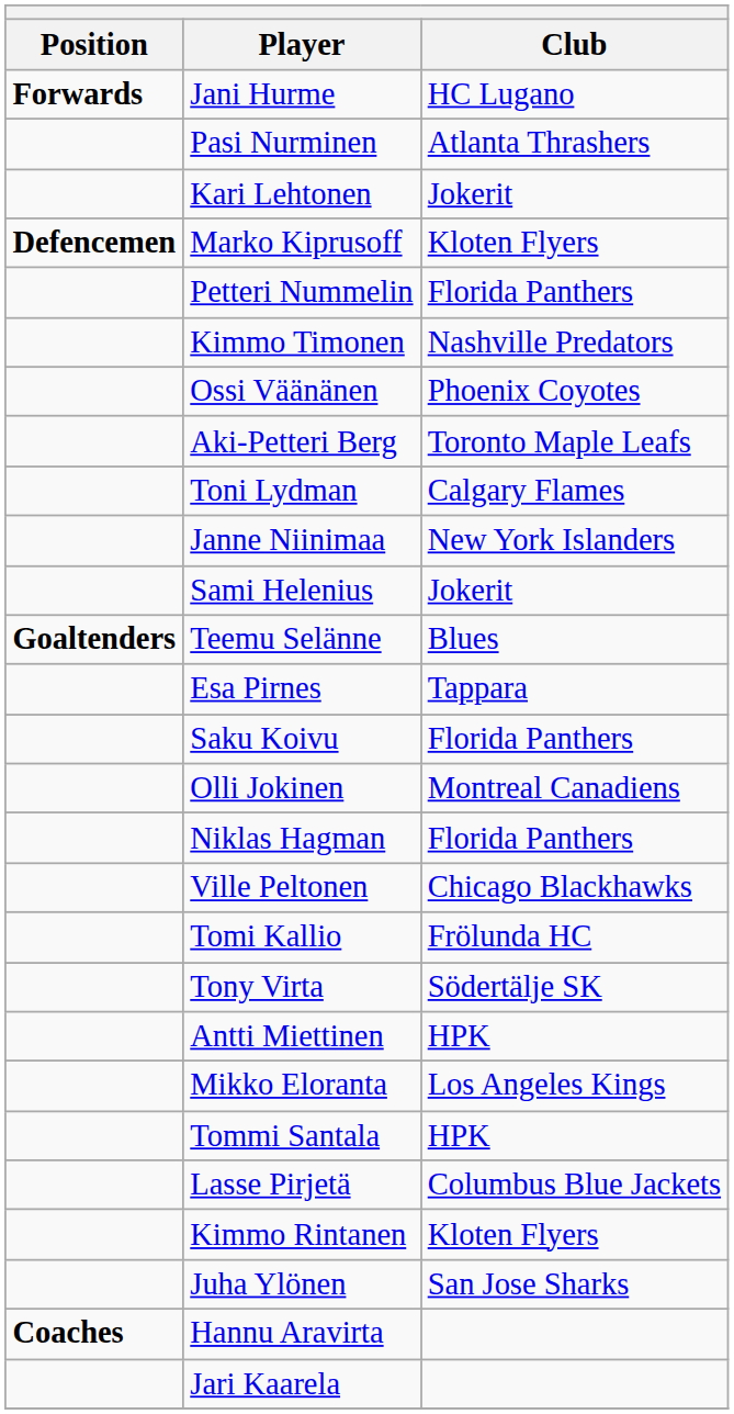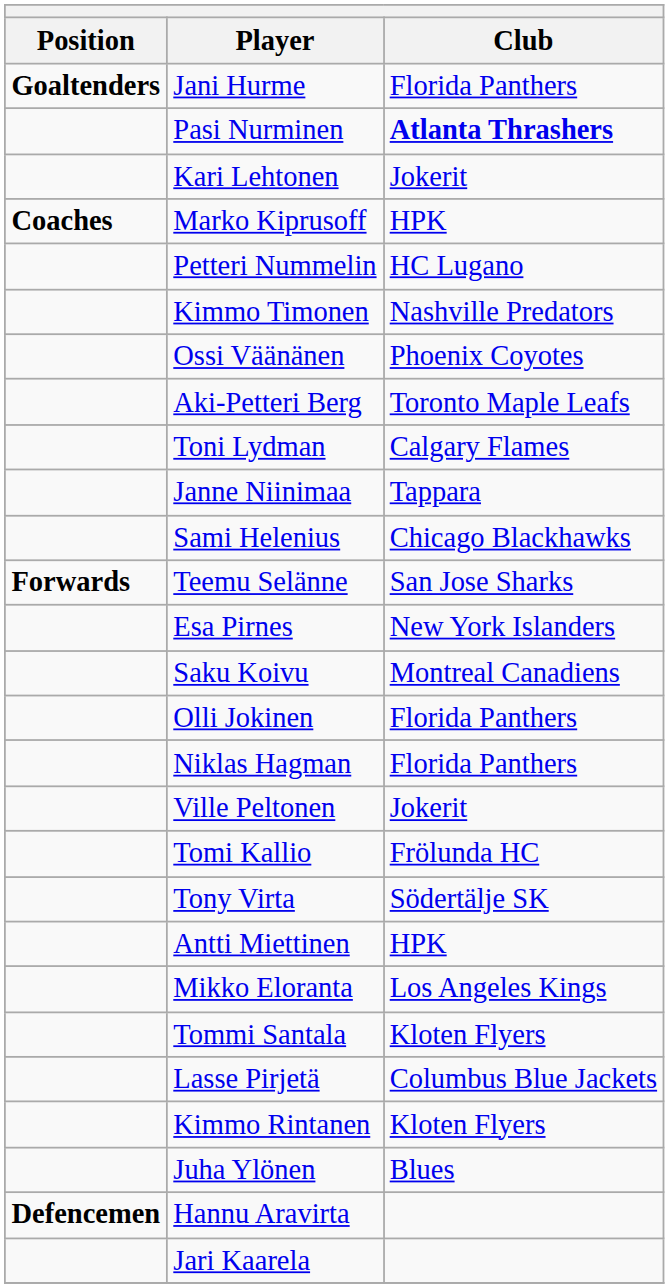Jani Hurme | Position: Forwards -> Goaltenders
Jani Hurme | Club: HC Lugano -> Florida Panthers
Pasi Nurminen | Club: normal -> bold
Marko Kiprusoff | Position: Defencemen -> Coaches
Marko Kiprusoff | Club: Kloten Flyers -> HPK
Petteri Nummelin | Club: Florida Panthers -> HC Lugano
Janne Niinimaa | Club: New York Islanders -> Tappara
Sami Helenius | Club: Jokerit -> Chicago Blackhawks
Teemu Selänne | Position: Goaltenders -> Forwards
Teemu Selänne | Club: Blues -> San Jose Sharks
Esa Pirnes | Club: Tappara -> New York Islanders
Saku Koivu | Club: Florida Panthers -> Montreal Canadiens
Olli Jokinen | Club: Montreal Canadiens -> Florida Panthers
Ville Peltonen | Club: Chicago Blackhawks -> Jokerit
Tommi Santala | Club: HPK -> Kloten Flyers
Juha Ylönen | Club: San Jose Sharks -> Blues
Hannu Aravirta | Position: Coaches -> Defencemen
